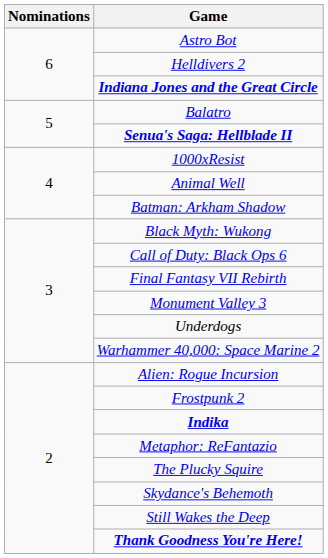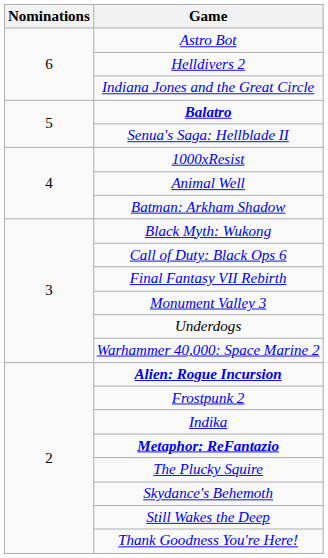Indiana Jones and the Great Circle | Game: bold -> normal
Balatro | Game: normal -> bold
Senua's Saga: Hellblade II | Game: bold -> normal
Alien: Rogue Incursion | Game: normal -> bold
Indika | Game: bold -> normal
Metaphor: ReFantazio | Game: normal -> bold
Thank Goodness You're Here! | Game: bold -> normal
